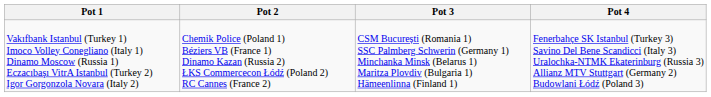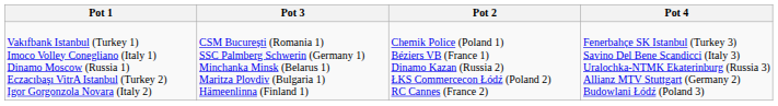columns swapped: Pot 2 <-> Pot 3
